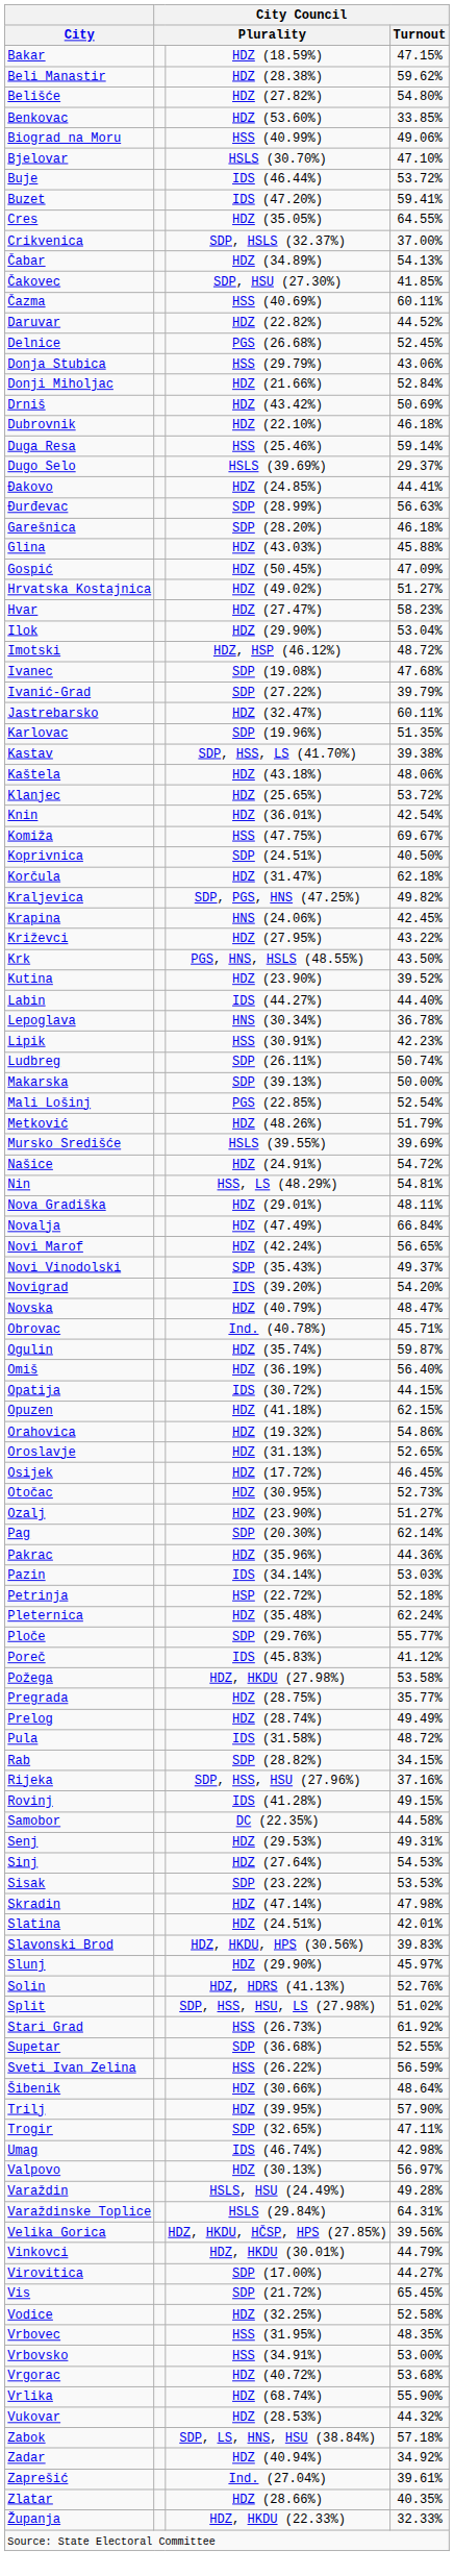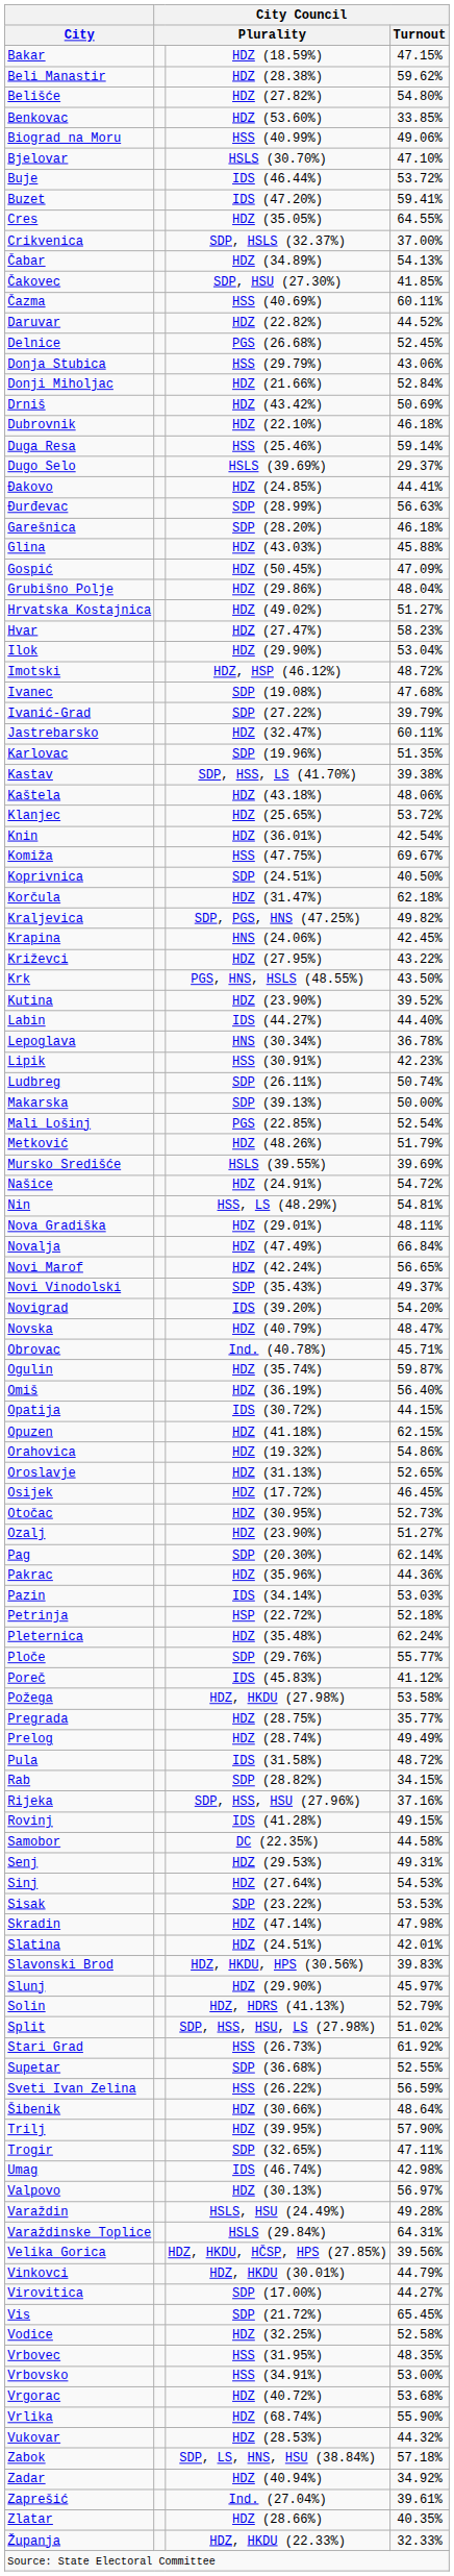+ row: Grubišno Polje | HDZ (29.86%) | 48.04%
Solin | City Council / Turnout: 52.76% -> 52.79%
